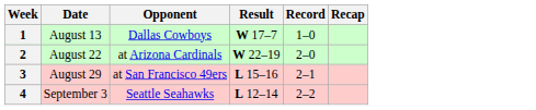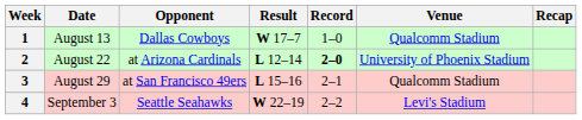+ column: Venue | Qualcomm Stadium | University of Phoenix Stadium | Qualcomm Stadium | Levi's Stadium
2 | Result: W 22–19 -> L 12–14
2 | Record: normal -> bold
4 | Result: L 12–14 -> W 22–19
